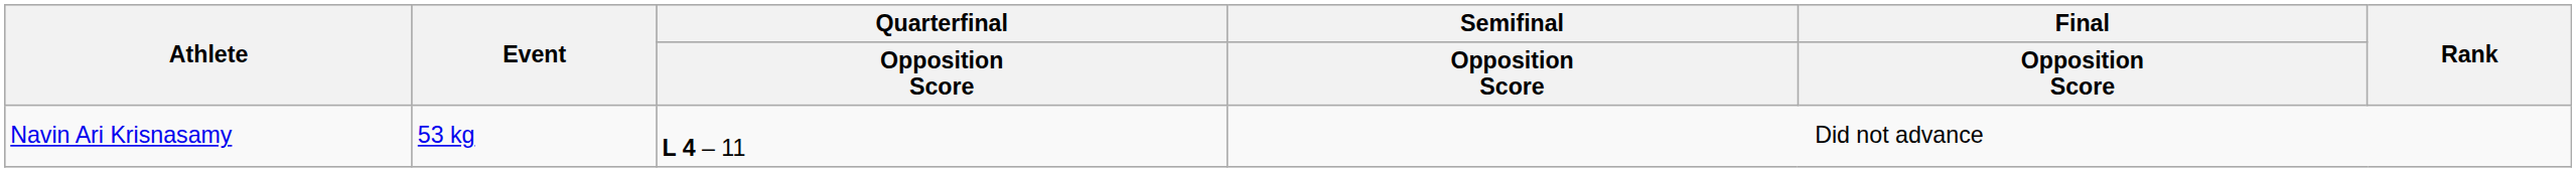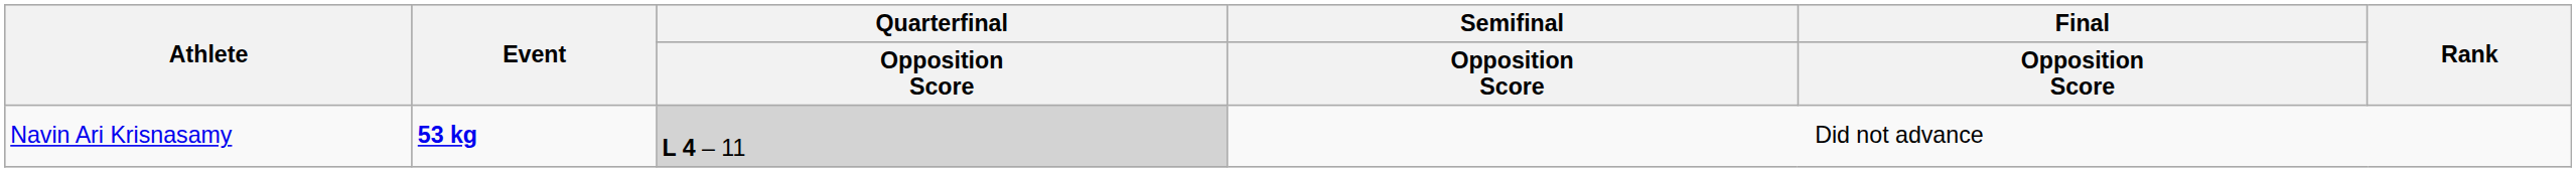Navin Ari Krisnasamy | Event: normal -> bold
Navin Ari Krisnasamy | Quarterfinal / Opposition Score: no background -> lightgrey background
